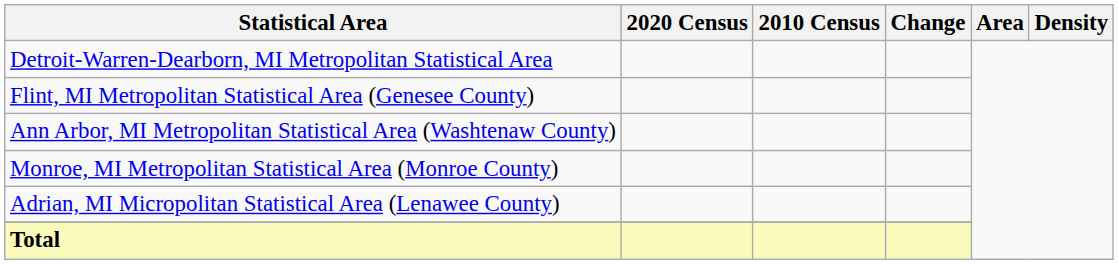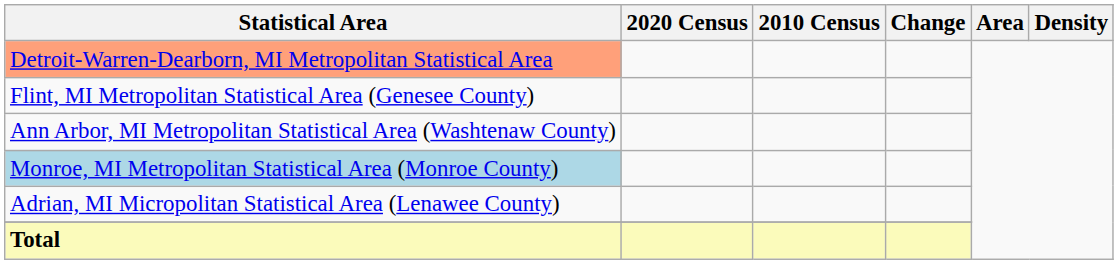Detroit-Warren-Dearborn, MI Metropolitan Statistical Area | Statistical Area: no background -> lightsalmon background
Monroe, MI Metropolitan Statistical Area (Monroe County) | Statistical Area: no background -> lightblue background
